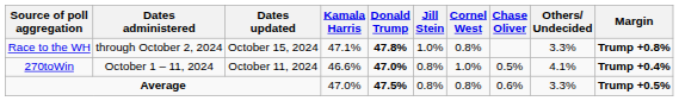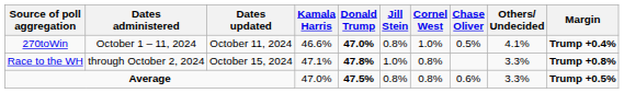rows swapped: Race to the WH <-> 270toWin
